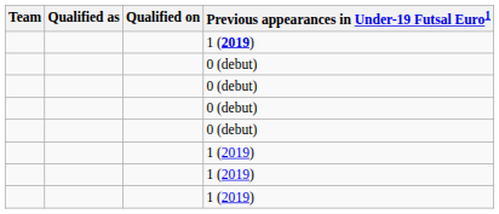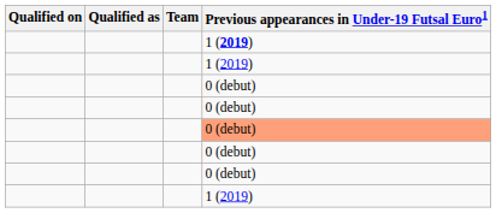columns swapped: Team <-> Qualified on
row 3 | Previous appearances in Under-19 Futsal Euro1: 0 (debut) -> 1 (2019)
row 6 | Previous appearances in Under-19 Futsal Euro1: no background -> lightsalmon background
row 7 | Previous appearances in Under-19 Futsal Euro1: 1 (2019) -> 0 (debut)
row 8 | Previous appearances in Under-19 Futsal Euro1: 1 (2019) -> 0 (debut)
